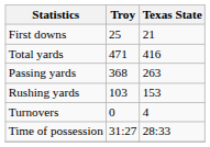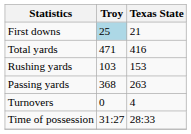First downs | Troy: no background -> lightblue background
rows swapped: Rushing yards <-> Passing yards
